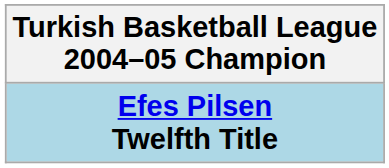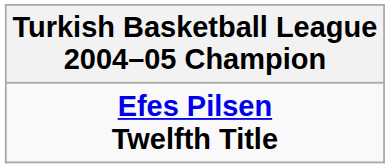row 2 | column 1: lightblue background -> no background
